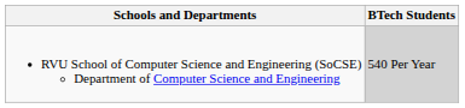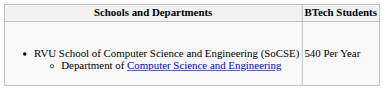row 2 | BTech Students: lightgrey background -> no background
